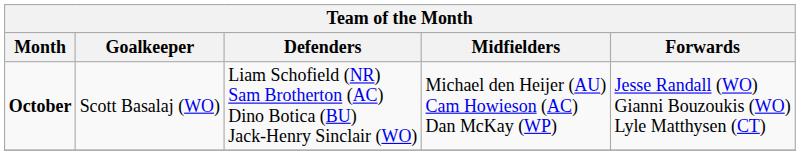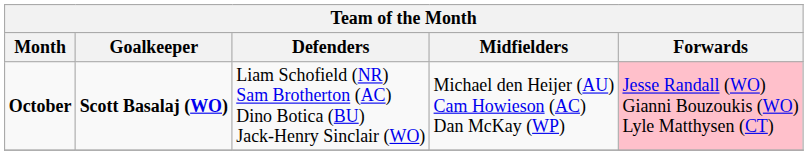October | Goalkeeper: normal -> bold
October | Forwards: no background -> pink background
